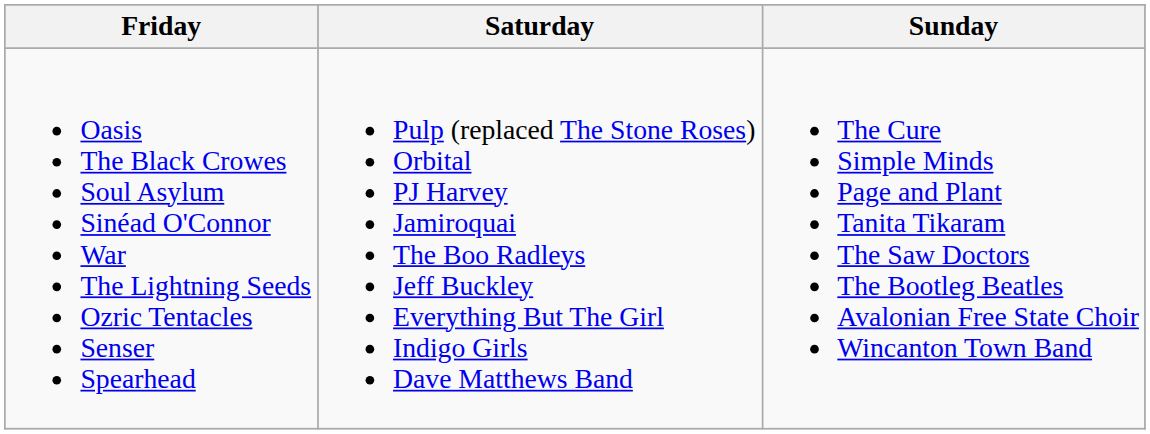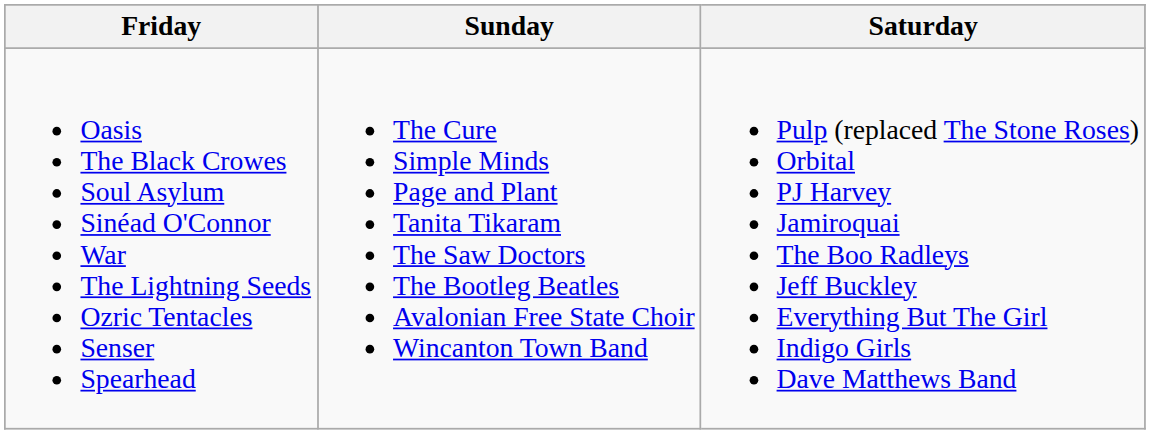columns swapped: Saturday <-> Sunday
